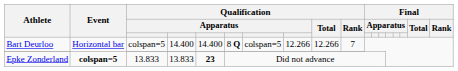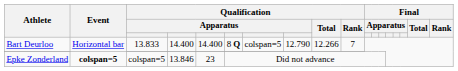Bart Deurloo | column 3: colspan=5 -> 13.833
Bart Deurloo | column 8: 12.266 -> 12.790
Epke Zonderland | column 3: 13.833 -> colspan=5
Epke Zonderland | column 4: 13.833 -> 13.846
Epke Zonderland | column 5: bold -> normal
